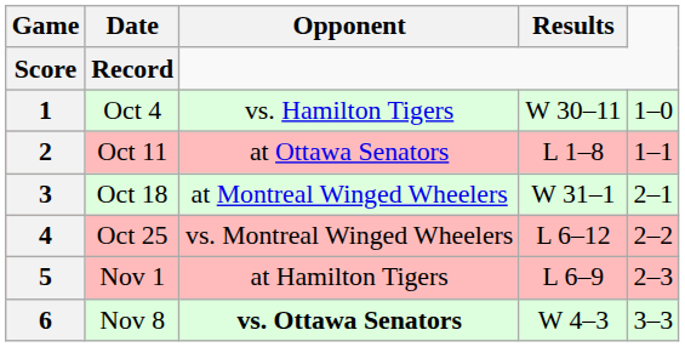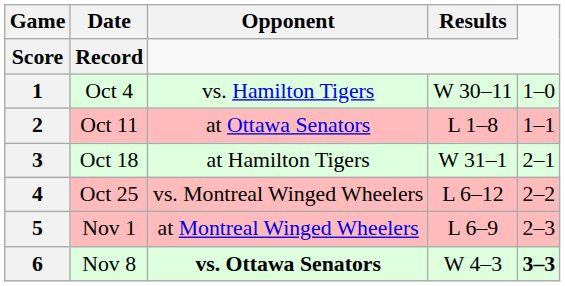3 | Opponent: at Montreal Winged Wheelers -> at Hamilton Tigers
5 | Opponent: at Hamilton Tigers -> at Montreal Winged Wheelers
6 | column 5: normal -> bold
